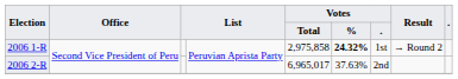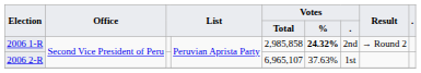2006 1-R | Votes / Total: 2,975,858 -> 2,985,858
2006 1-R | Votes / .: 1st -> 2nd
2006 2-R | Votes / Total: 6,965,017 -> 6,965,107
2006 2-R | Votes / .: 2nd -> 1st
